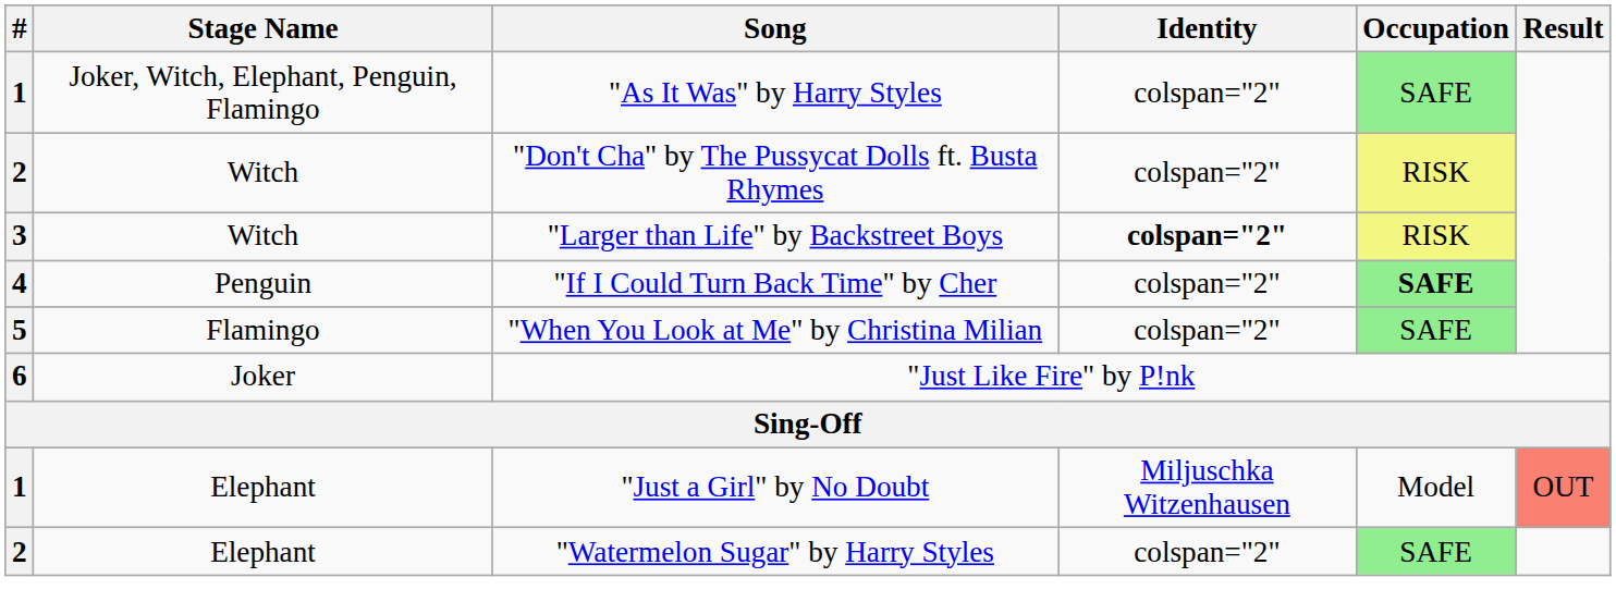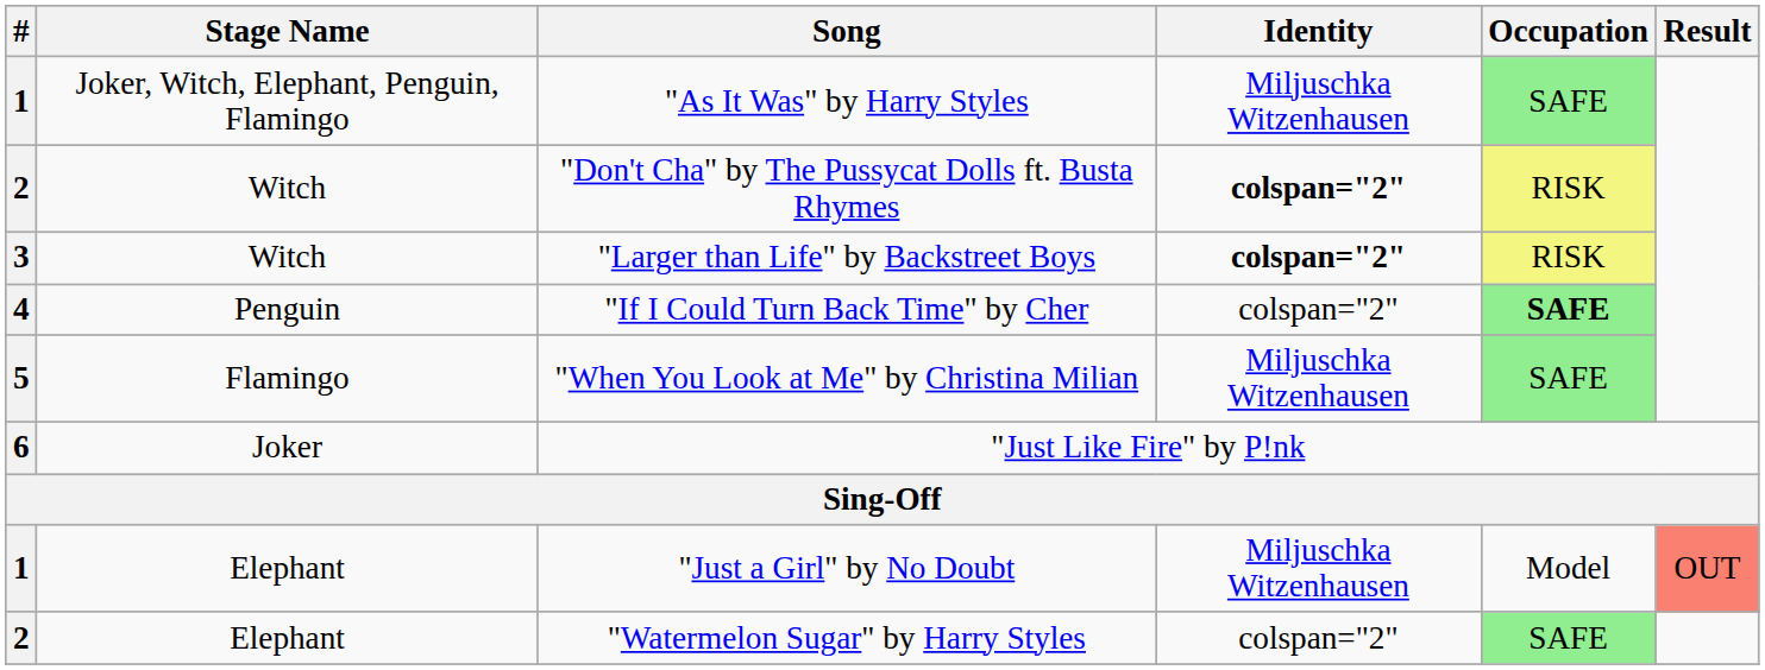"As It Was" by Harry Styles | Identity: colspan="2" -> Miljuschka Witzenhausen
"Don't Cha" by The Pussycat Dolls ft. Busta Rhymes | Identity: normal -> bold
"When You Look at Me" by Christina Milian | Identity: colspan="2" -> Miljuschka Witzenhausen
